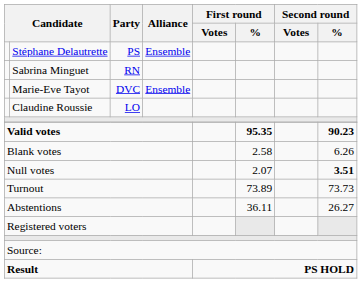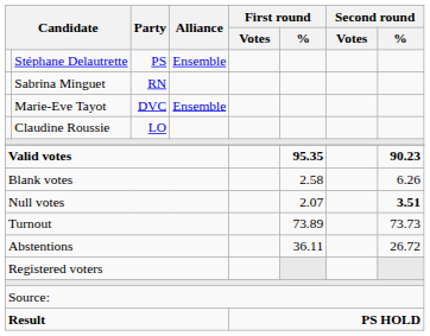Abstentions | Second round / %: 26.27 -> 26.72
